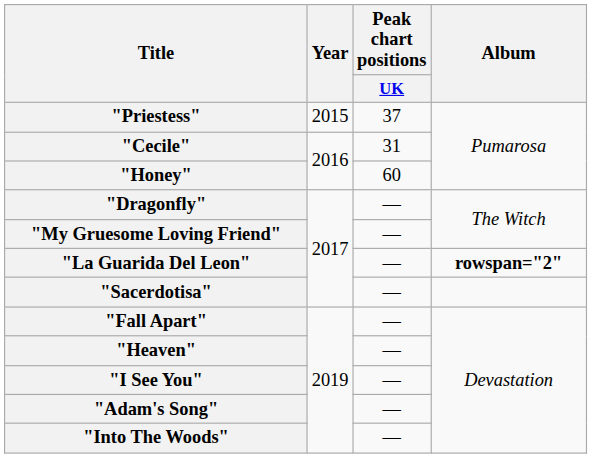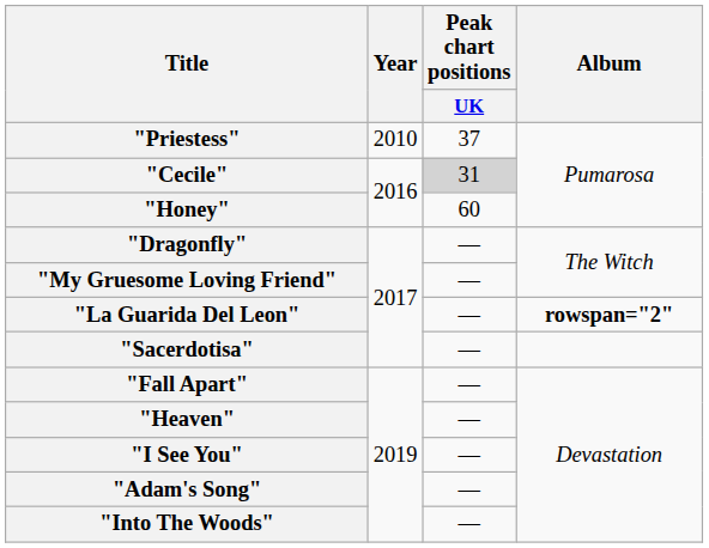"Priestess" | Year: 2015 -> 2010
"Cecile" | Peak chart positions / UK: no background -> lightgrey background
